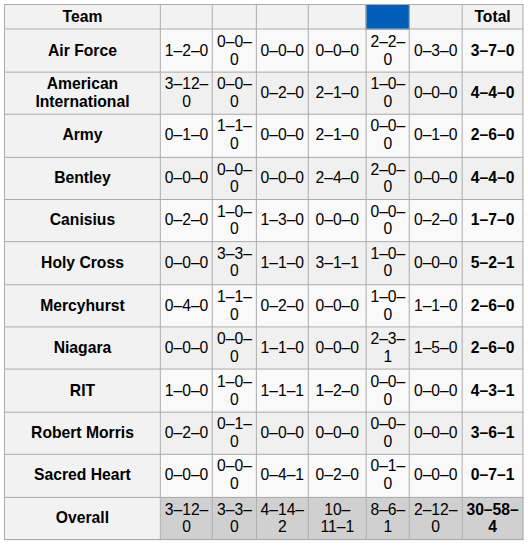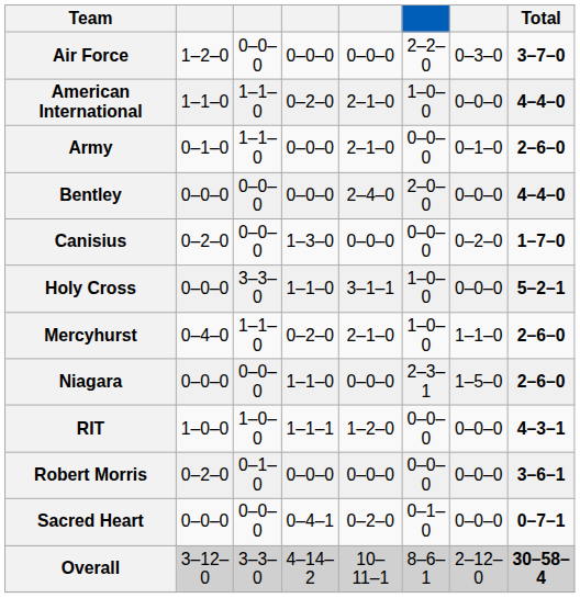American International | column 2: 3–12–0 -> 1–1–0
American International | column 3: 0–0–0 -> 1–1–0
Canisius | column 3: 1–0–0 -> 0–0–0
Mercyhurst | column 5: 0–0–0 -> 2–1–0
